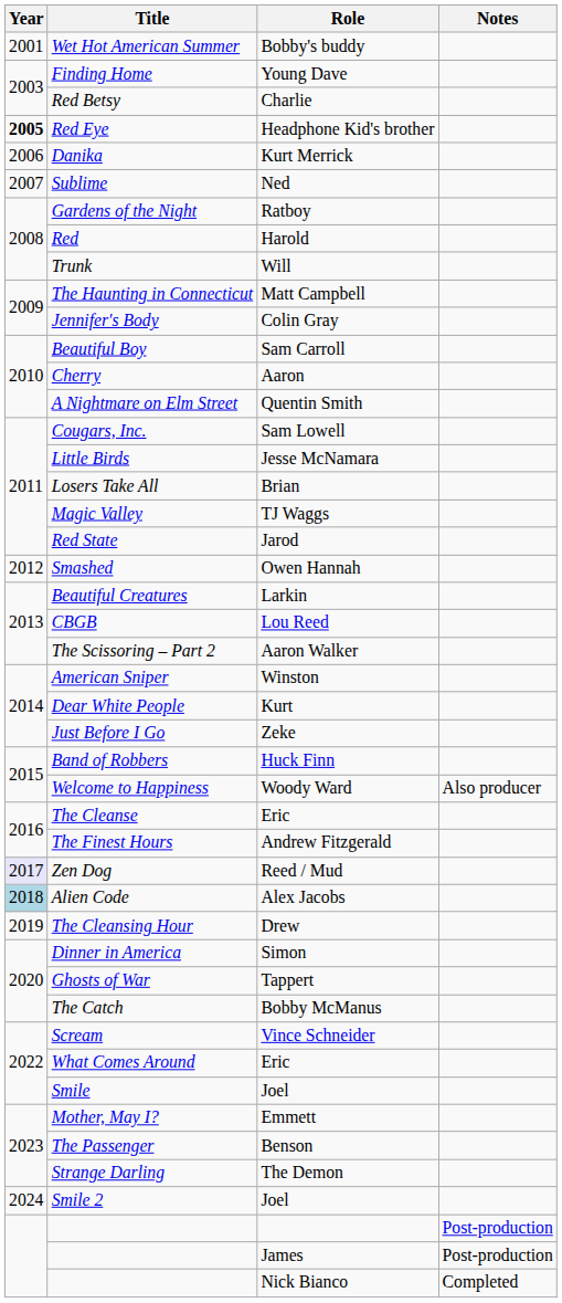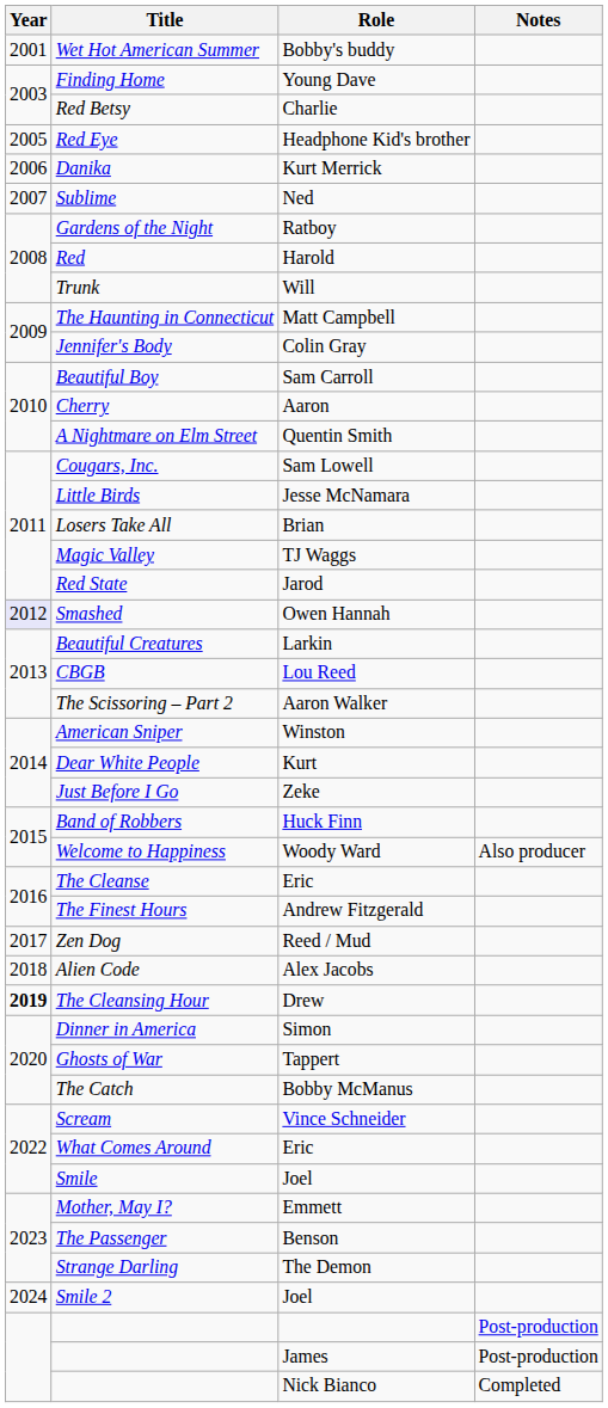Red Eye | Year: bold -> normal
Smashed | Year: no background -> lavender background
Zen Dog | Year: lavender background -> no background
Alien Code | Year: lightblue background -> no background
The Cleansing Hour | Year: normal -> bold
